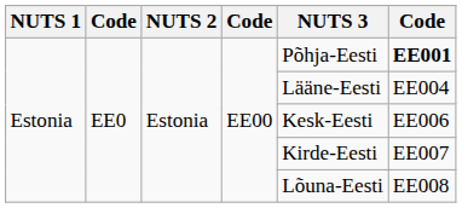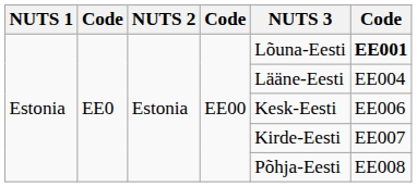row 2 | NUTS 3: Põhja-Eesti -> Lõuna-Eesti
row 6 | NUTS 3: Lõuna-Eesti -> Põhja-Eesti
